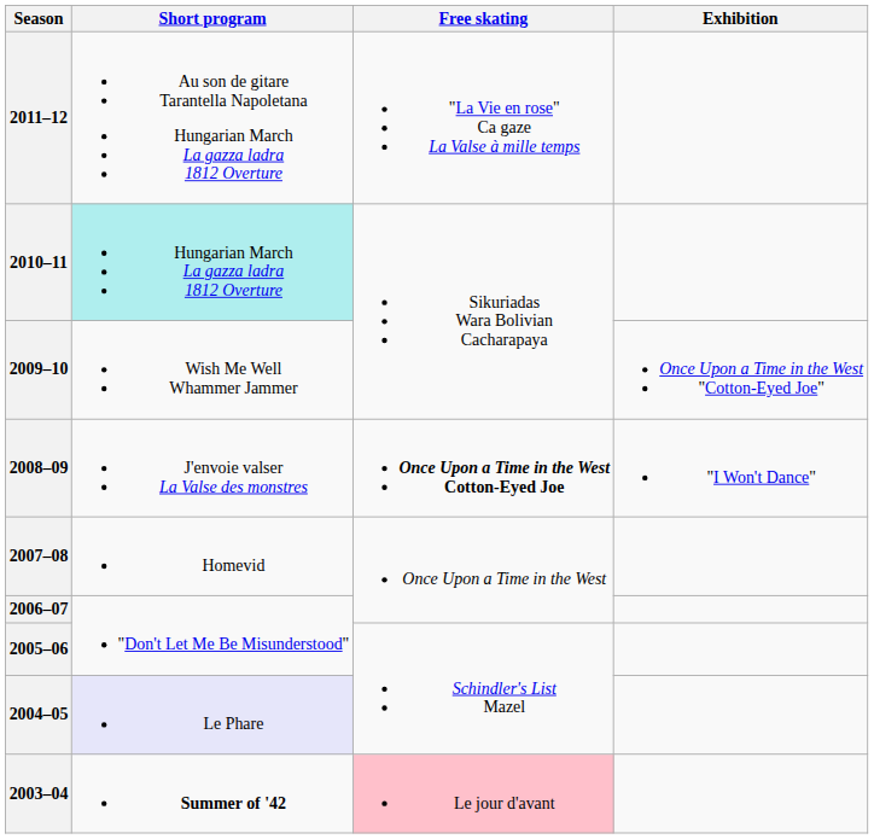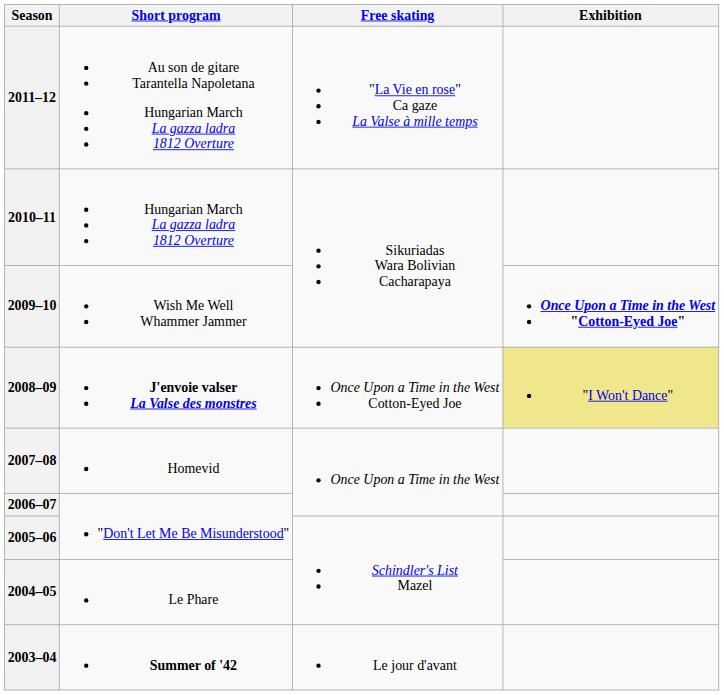2010–11 | Short program: paleturquoise background -> no background
2009–10 | Exhibition: normal -> bold
2008–09 | Short program: normal -> bold
2008–09 | Free skating: bold -> normal
2008–09 | Exhibition: no background -> khaki background
2004–05 | Short program: lavender background -> no background
2003–04 | Free skating: pink background -> no background
